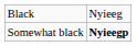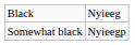Somewhat black | column 2: bold -> normal
